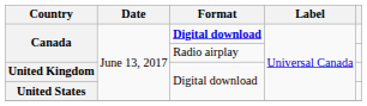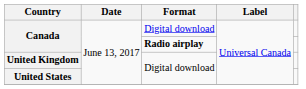Canada / Digital download | Format: bold -> normal
Canada / Radio airplay | Format: normal -> bold
